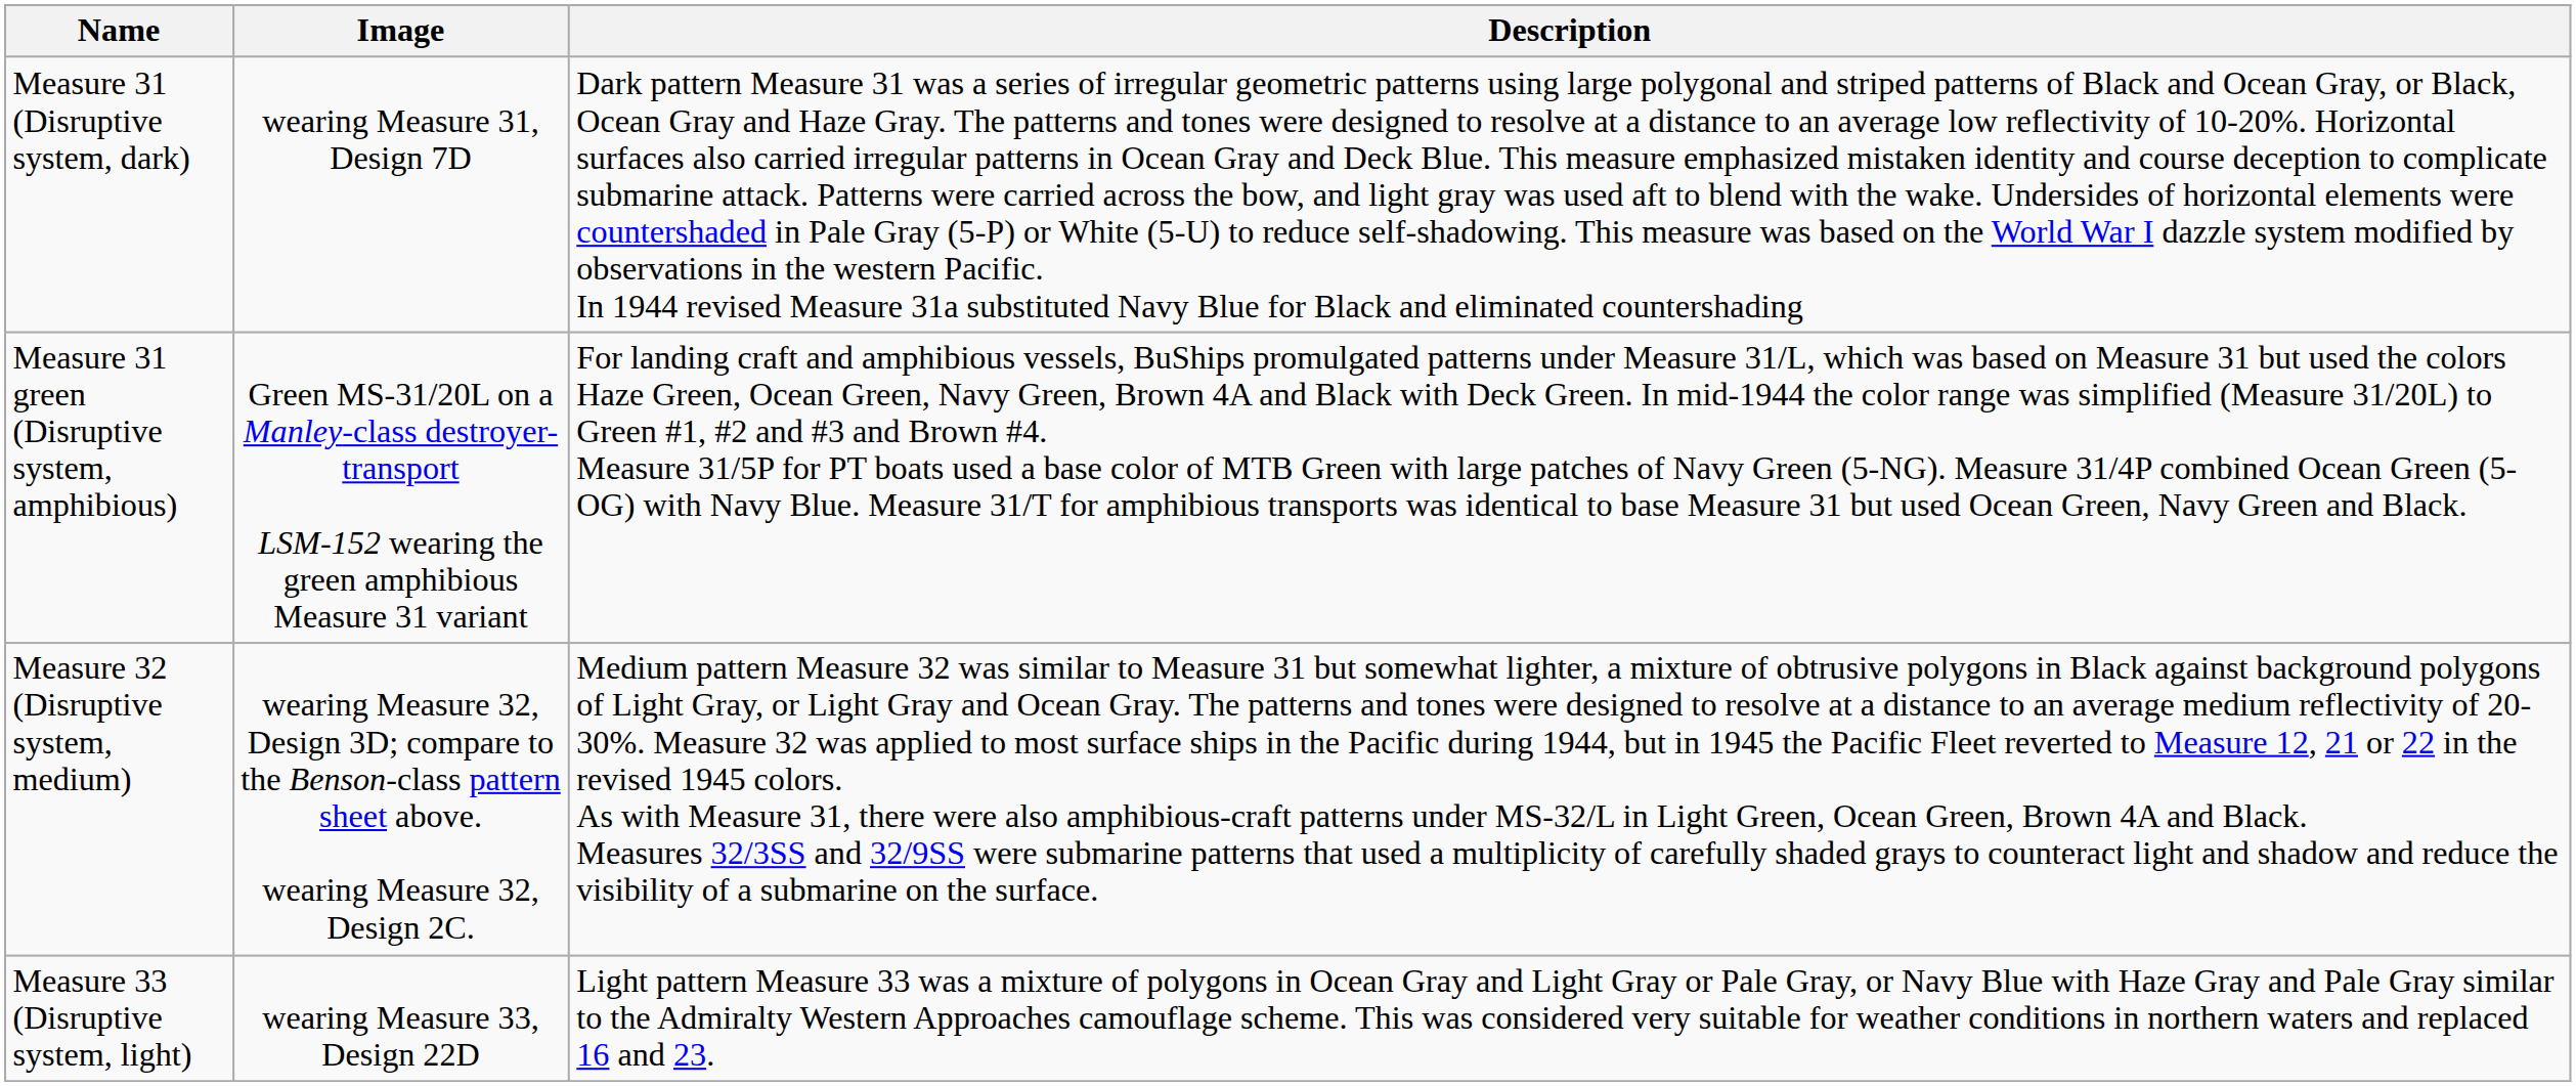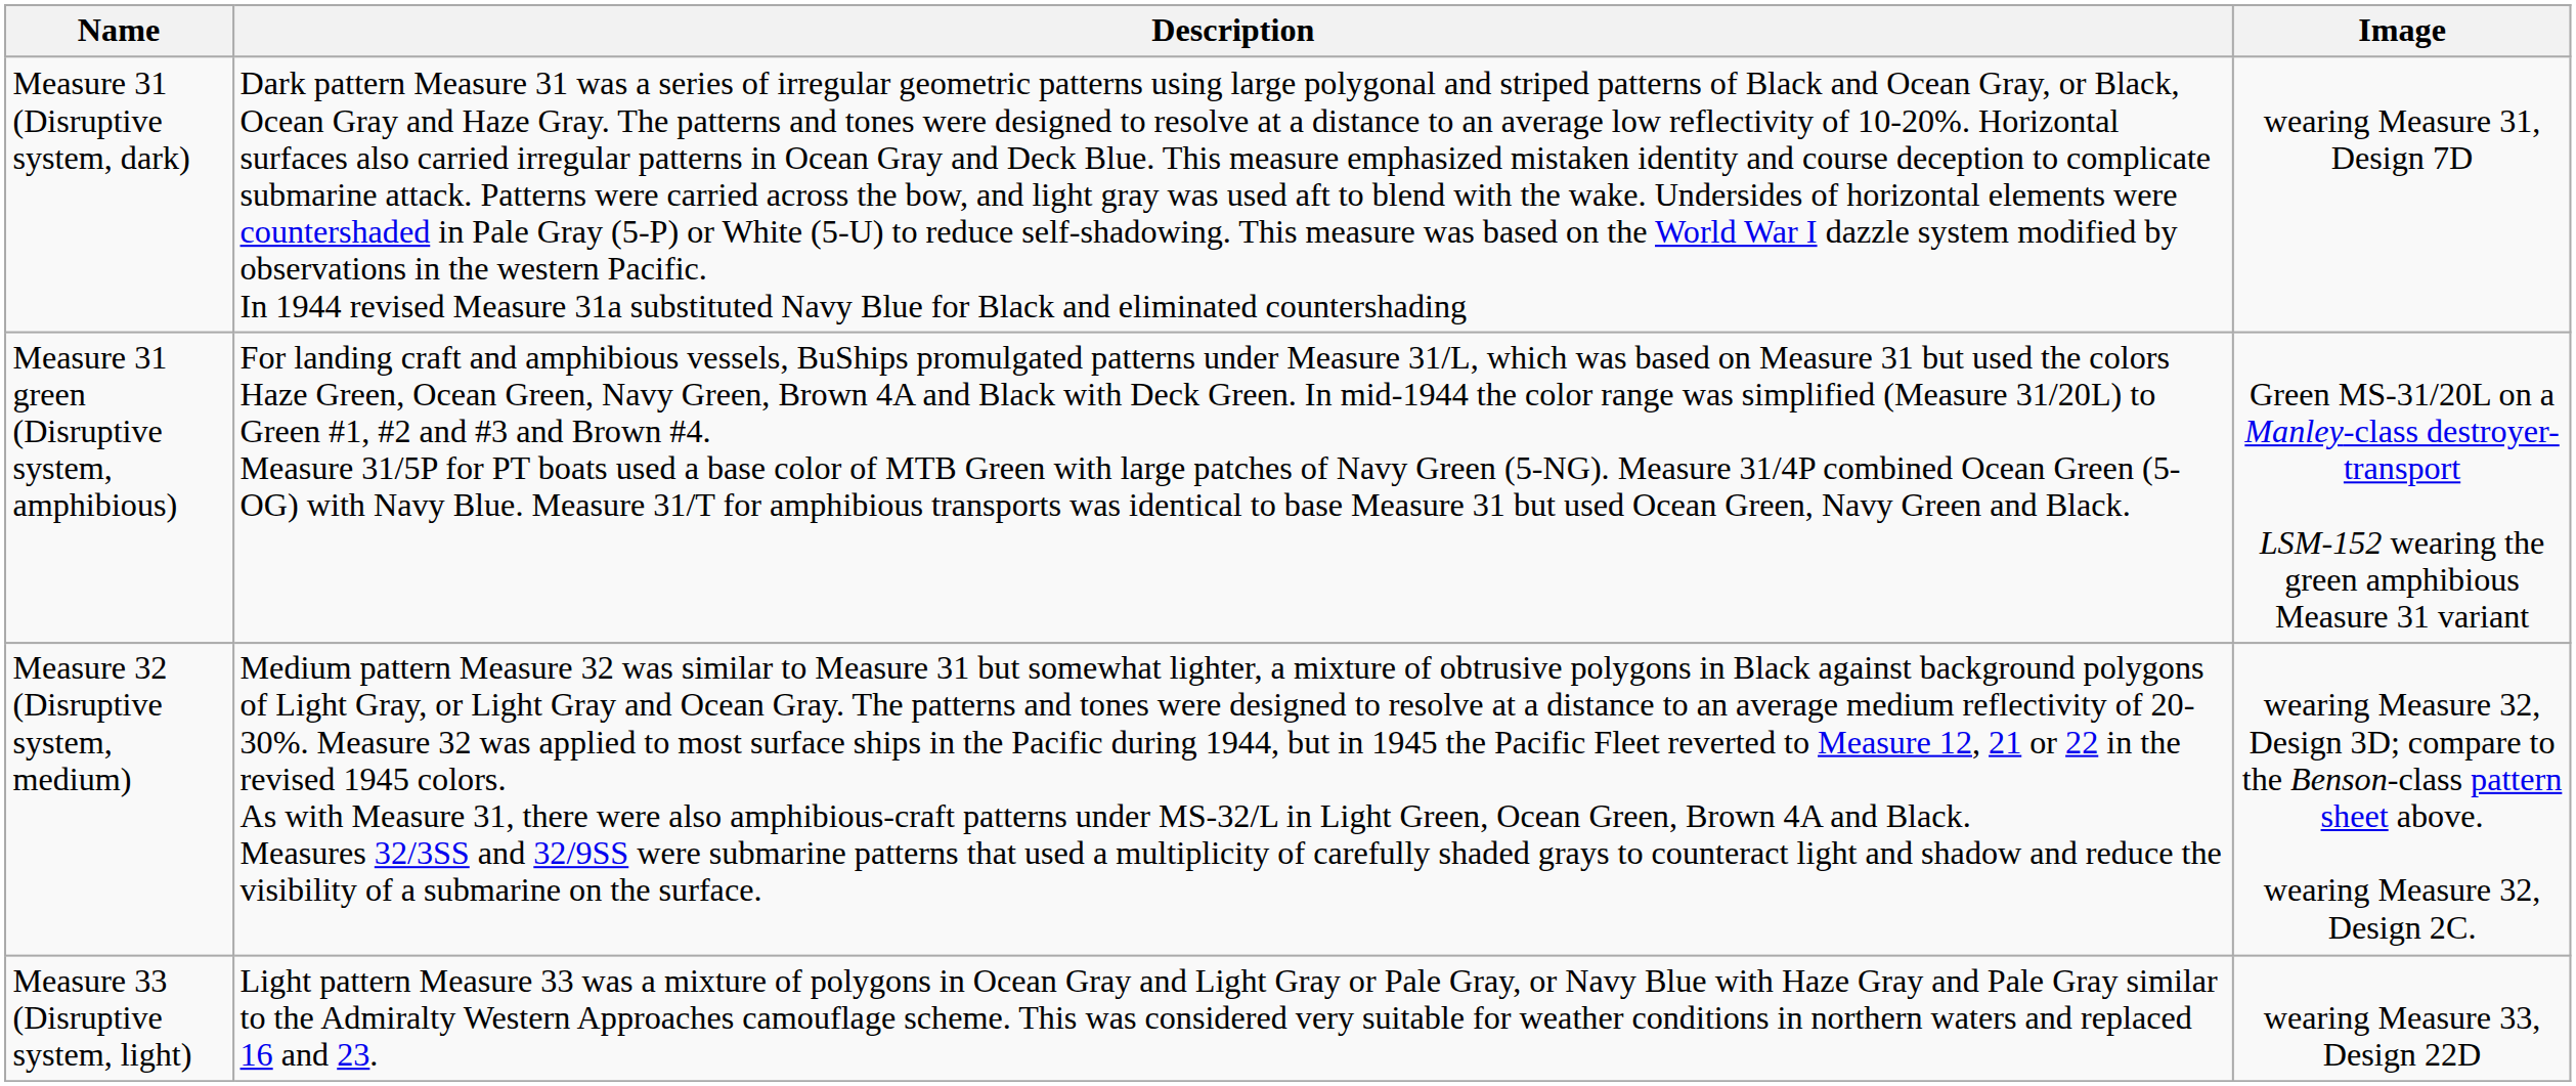columns swapped: Description <-> Image
